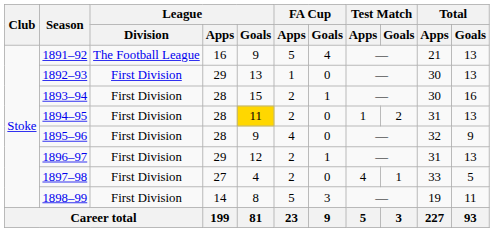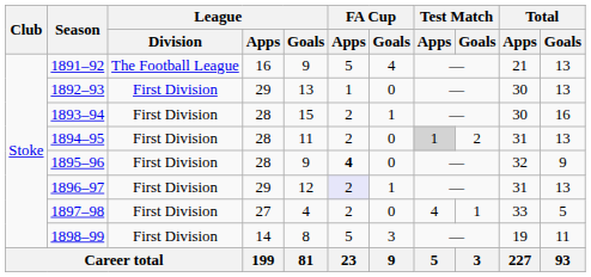1894–95 | League / Goals: gold background -> no background
1894–95 | Test Match / Apps: no background -> lightgrey background
1895–96 | FA Cup / Apps: normal -> bold
1896–97 | FA Cup / Apps: no background -> lavender background
